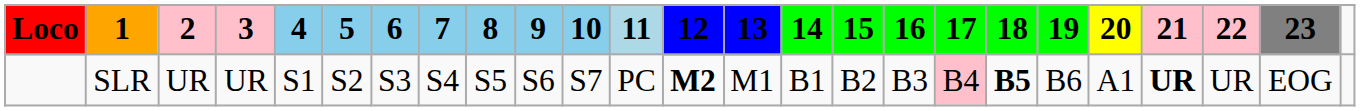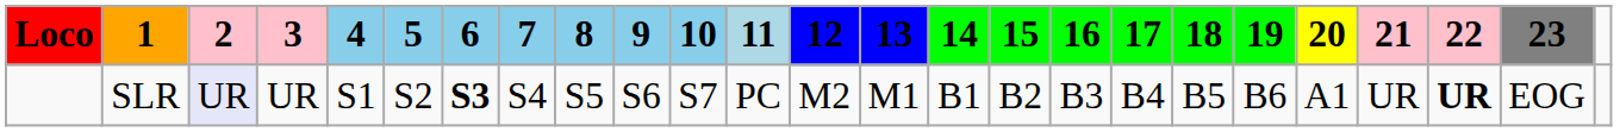SLR | 2: no background -> lavender background
SLR | 6: normal -> bold
SLR | 12: bold -> normal
SLR | 17: pink background -> no background
SLR | 18: bold -> normal
SLR | 21: bold -> normal
SLR | 22: normal -> bold
